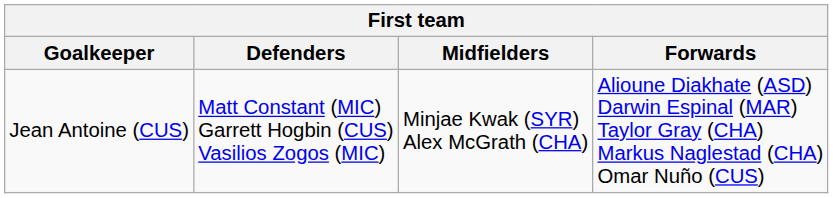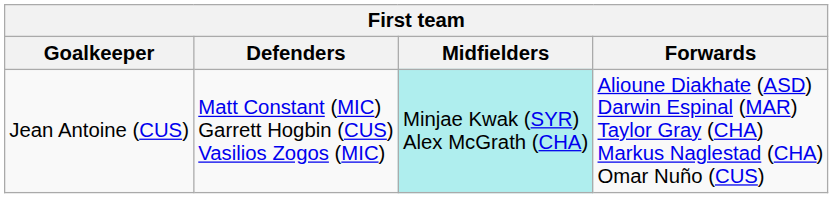Jean Antoine (CUS) | Midfielders: no background -> paleturquoise background
